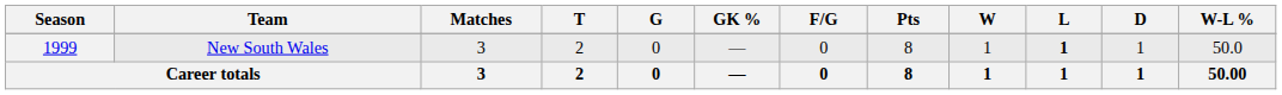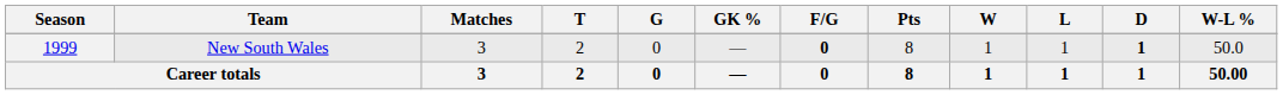1999 | F/G: normal -> bold
1999 | L: bold -> normal
1999 | D: normal -> bold
